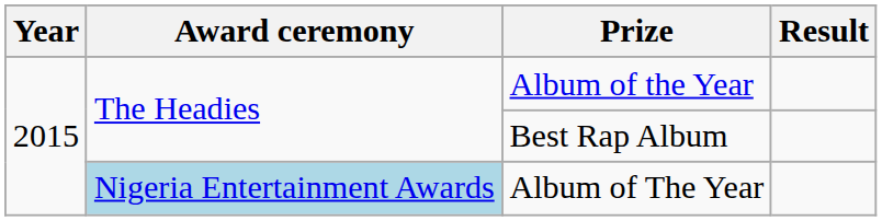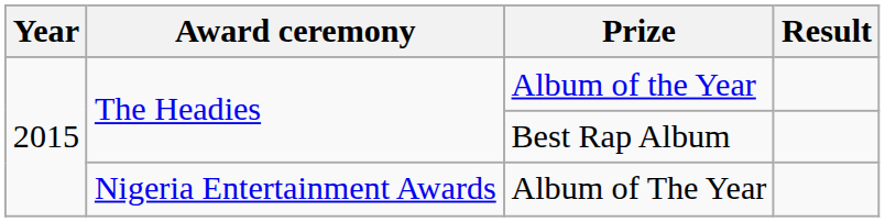Album of The Year | Award ceremony: lightblue background -> no background
